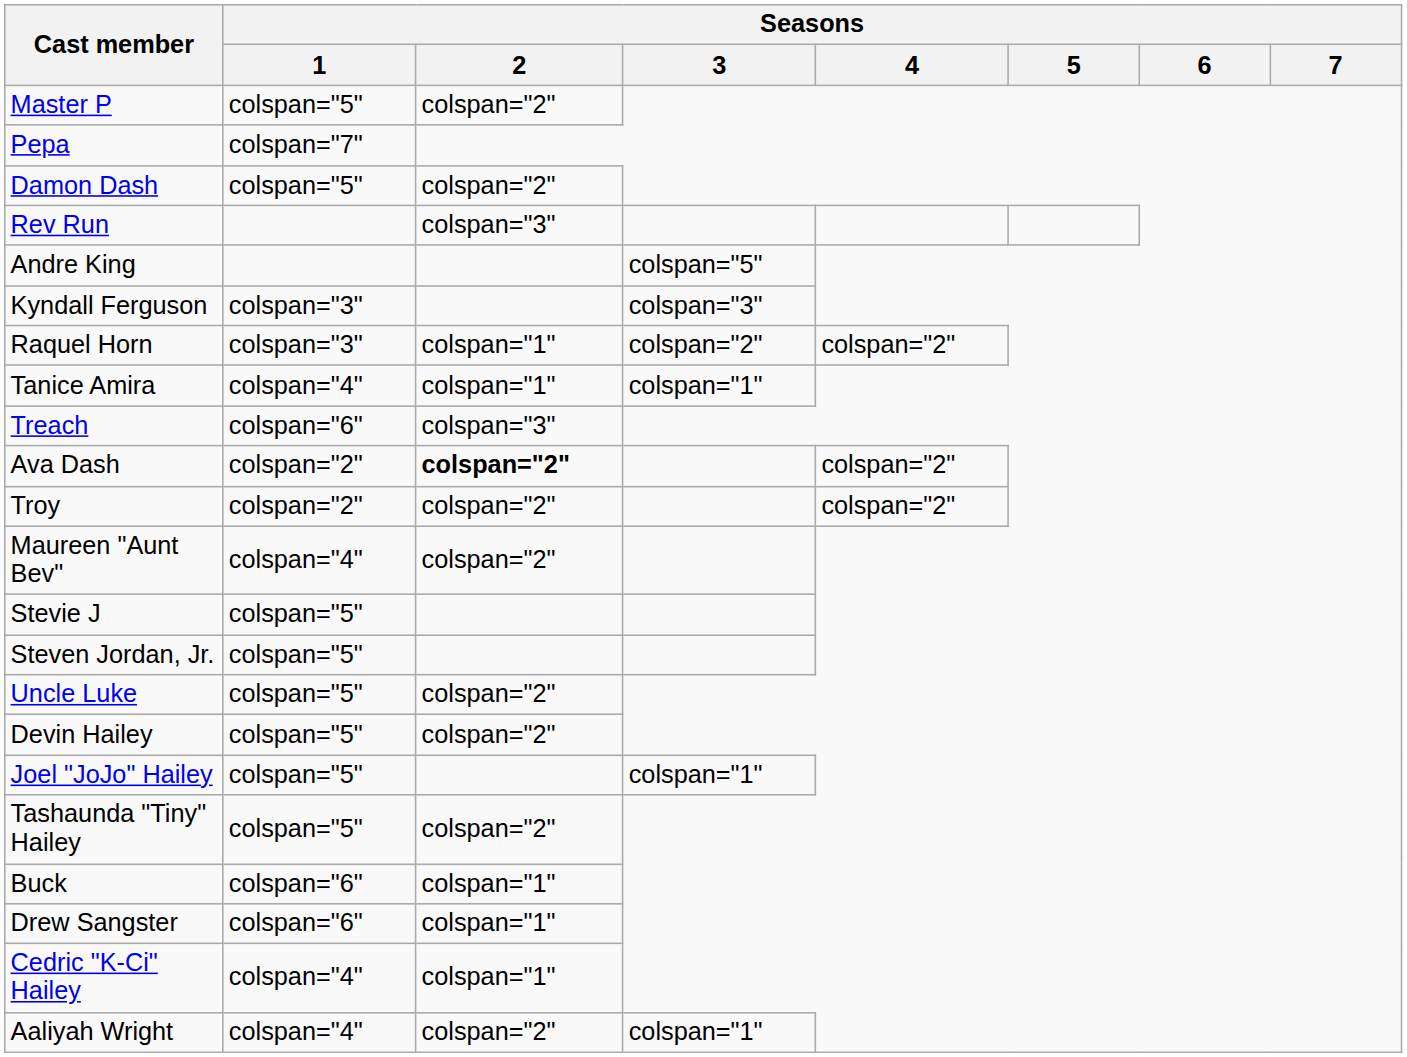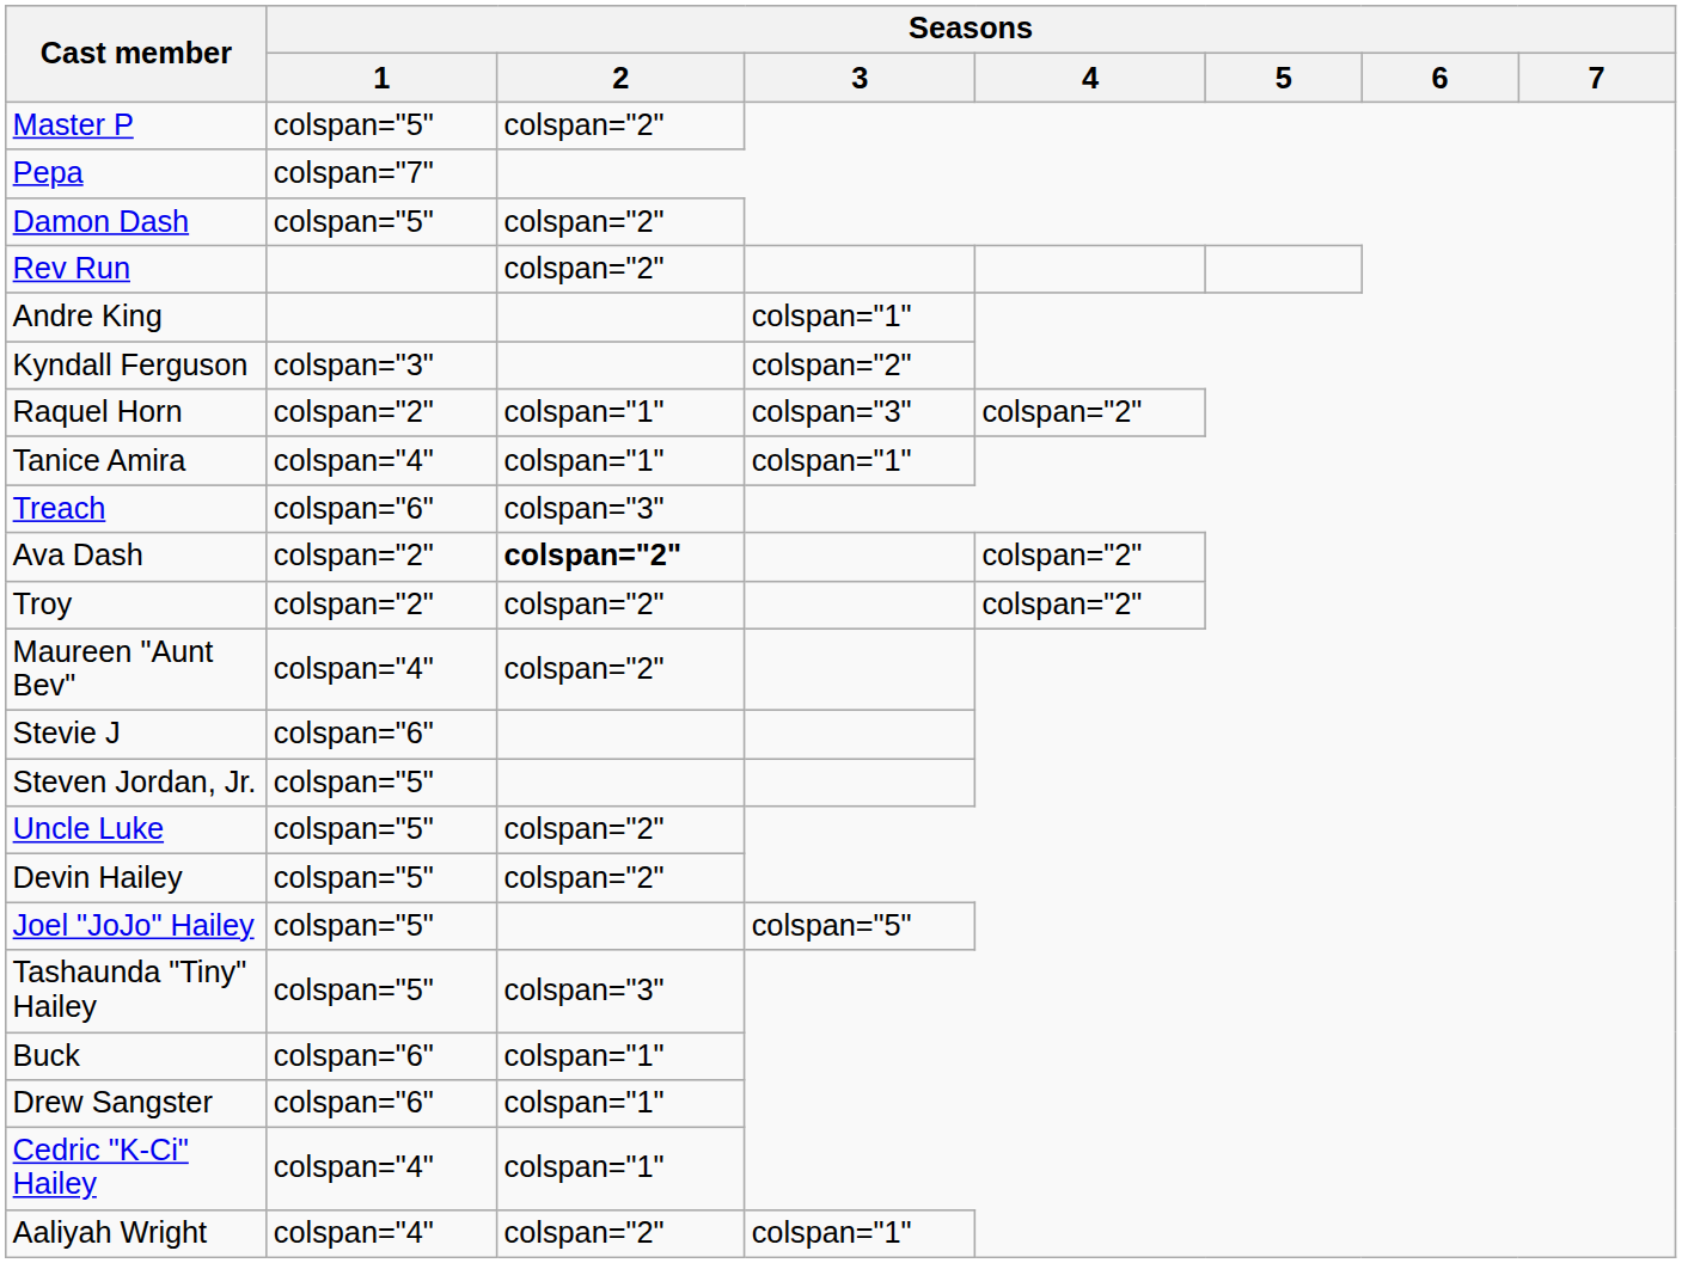Rev Run | Seasons / 2: colspan="3" -> colspan="2"
Andre King | Seasons / 3: colspan="5" -> colspan="1"
Kyndall Ferguson | Seasons / 3: colspan="3" -> colspan="2"
Raquel Horn | Seasons / 1: colspan="3" -> colspan="2"
Raquel Horn | Seasons / 3: colspan="2" -> colspan="3"
Stevie J | Seasons / 1: colspan="5" -> colspan="6"
Joel "JoJo" Hailey | Seasons / 3: colspan="1" -> colspan="5"
Tashaunda "Tiny" Hailey | Seasons / 2: colspan="2" -> colspan="3"
